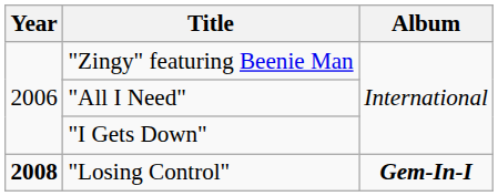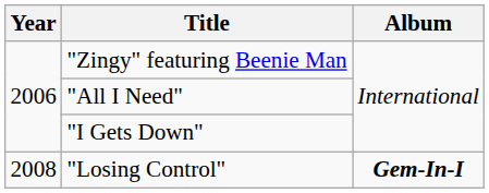"Losing Control" | Year: bold -> normal
